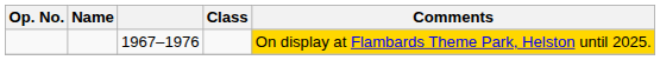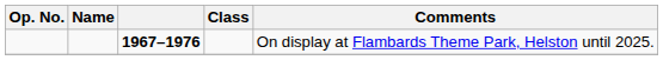row 2 | column 3: normal -> bold
row 2 | Comments: gold background -> no background
